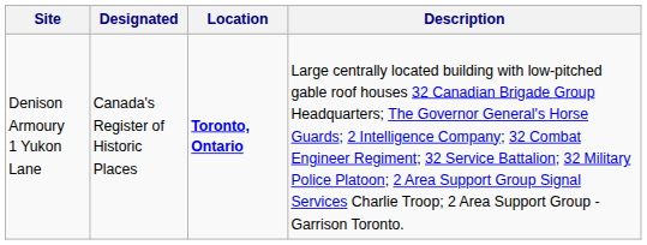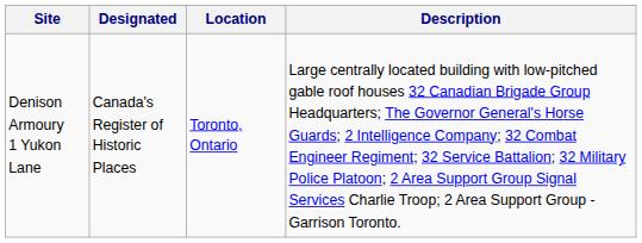Denison Armoury 1 Yukon Lane | Location: bold -> normal
